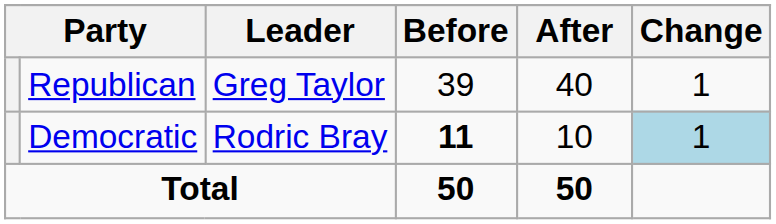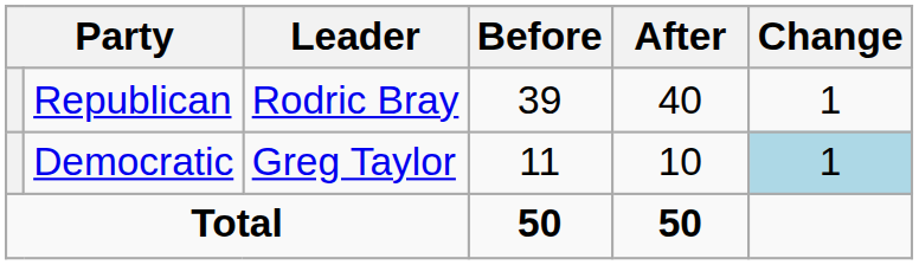Republican | Leader: Greg Taylor -> Rodric Bray
Democratic | Leader: Rodric Bray -> Greg Taylor
Democratic | Before: bold -> normal
